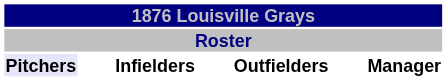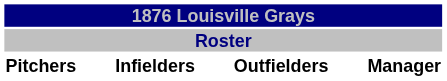Pitchers | column 1: lavender background -> no background
